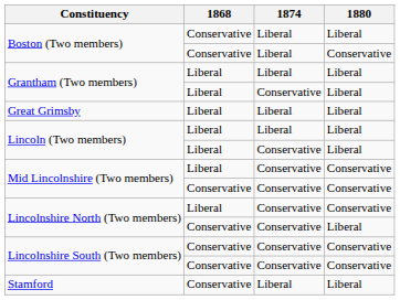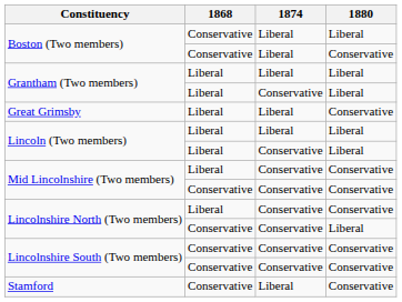Great Grimsby | 1880: Liberal -> Conservative
Stamford | 1880: Liberal -> Conservative
